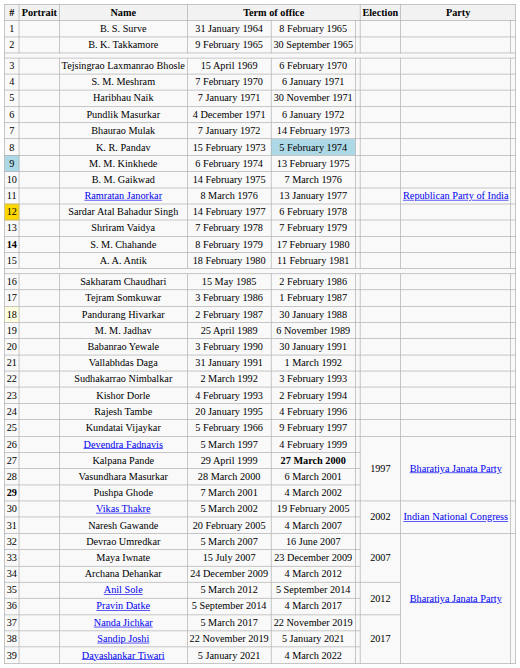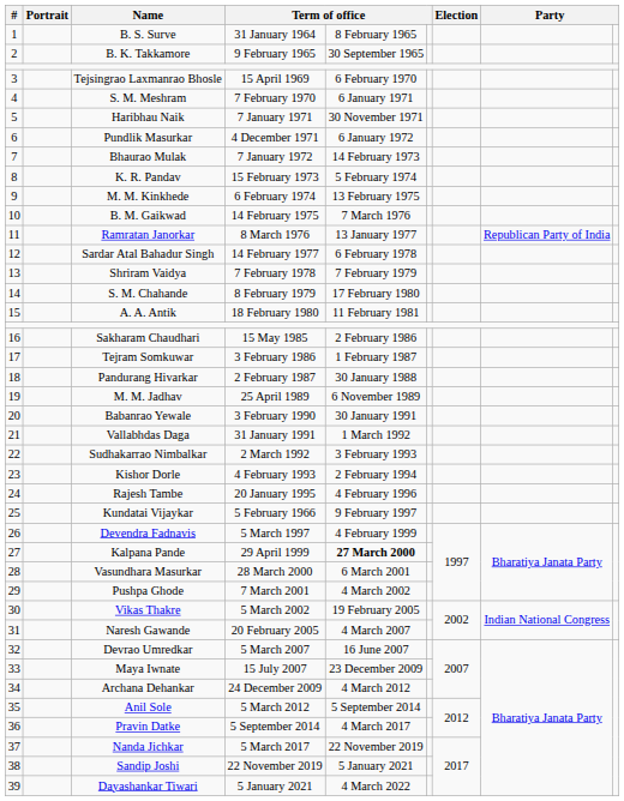K. R. Pandav | column 5: lightblue background -> no background
M. M. Kinkhede | #: lightblue background -> no background
Sardar Atal Bahadur Singh | #: gold background -> no background
S. M. Chahande | #: bold -> normal
Pandurang Hivarkar | #: lightyellow background -> no background
Pushpa Ghode | #: bold -> normal
